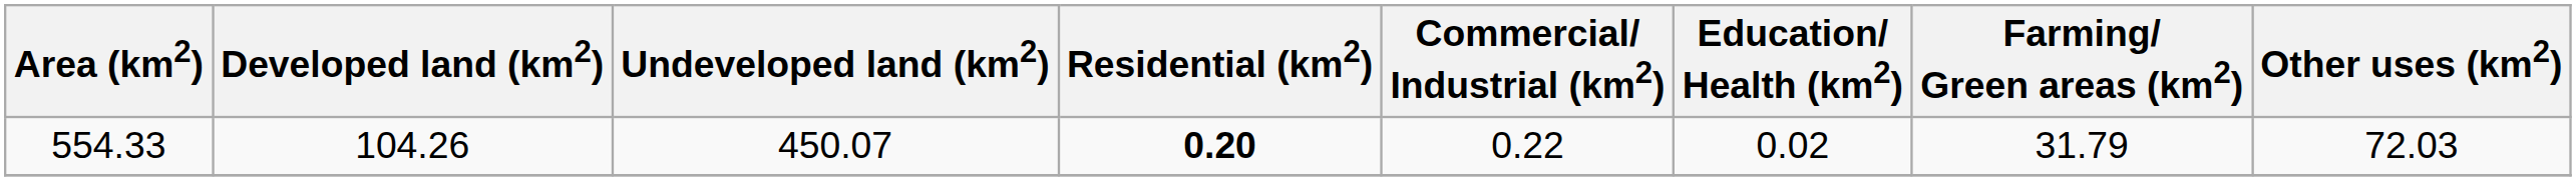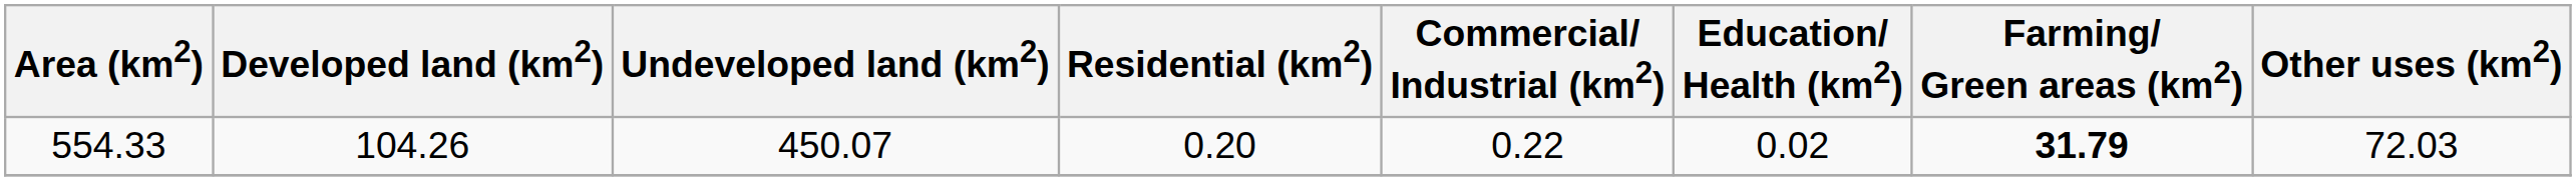554.33 | Residential (km2): bold -> normal
554.33 | Farming/ Green areas (km2): normal -> bold
